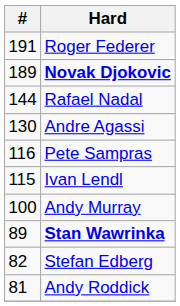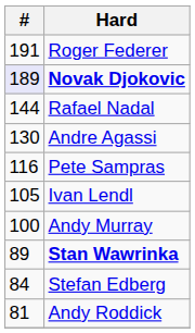Novak Djokovic | #: no background -> lavender background
Ivan Lendl | #: 115 -> 105
Stefan Edberg | #: 82 -> 84
